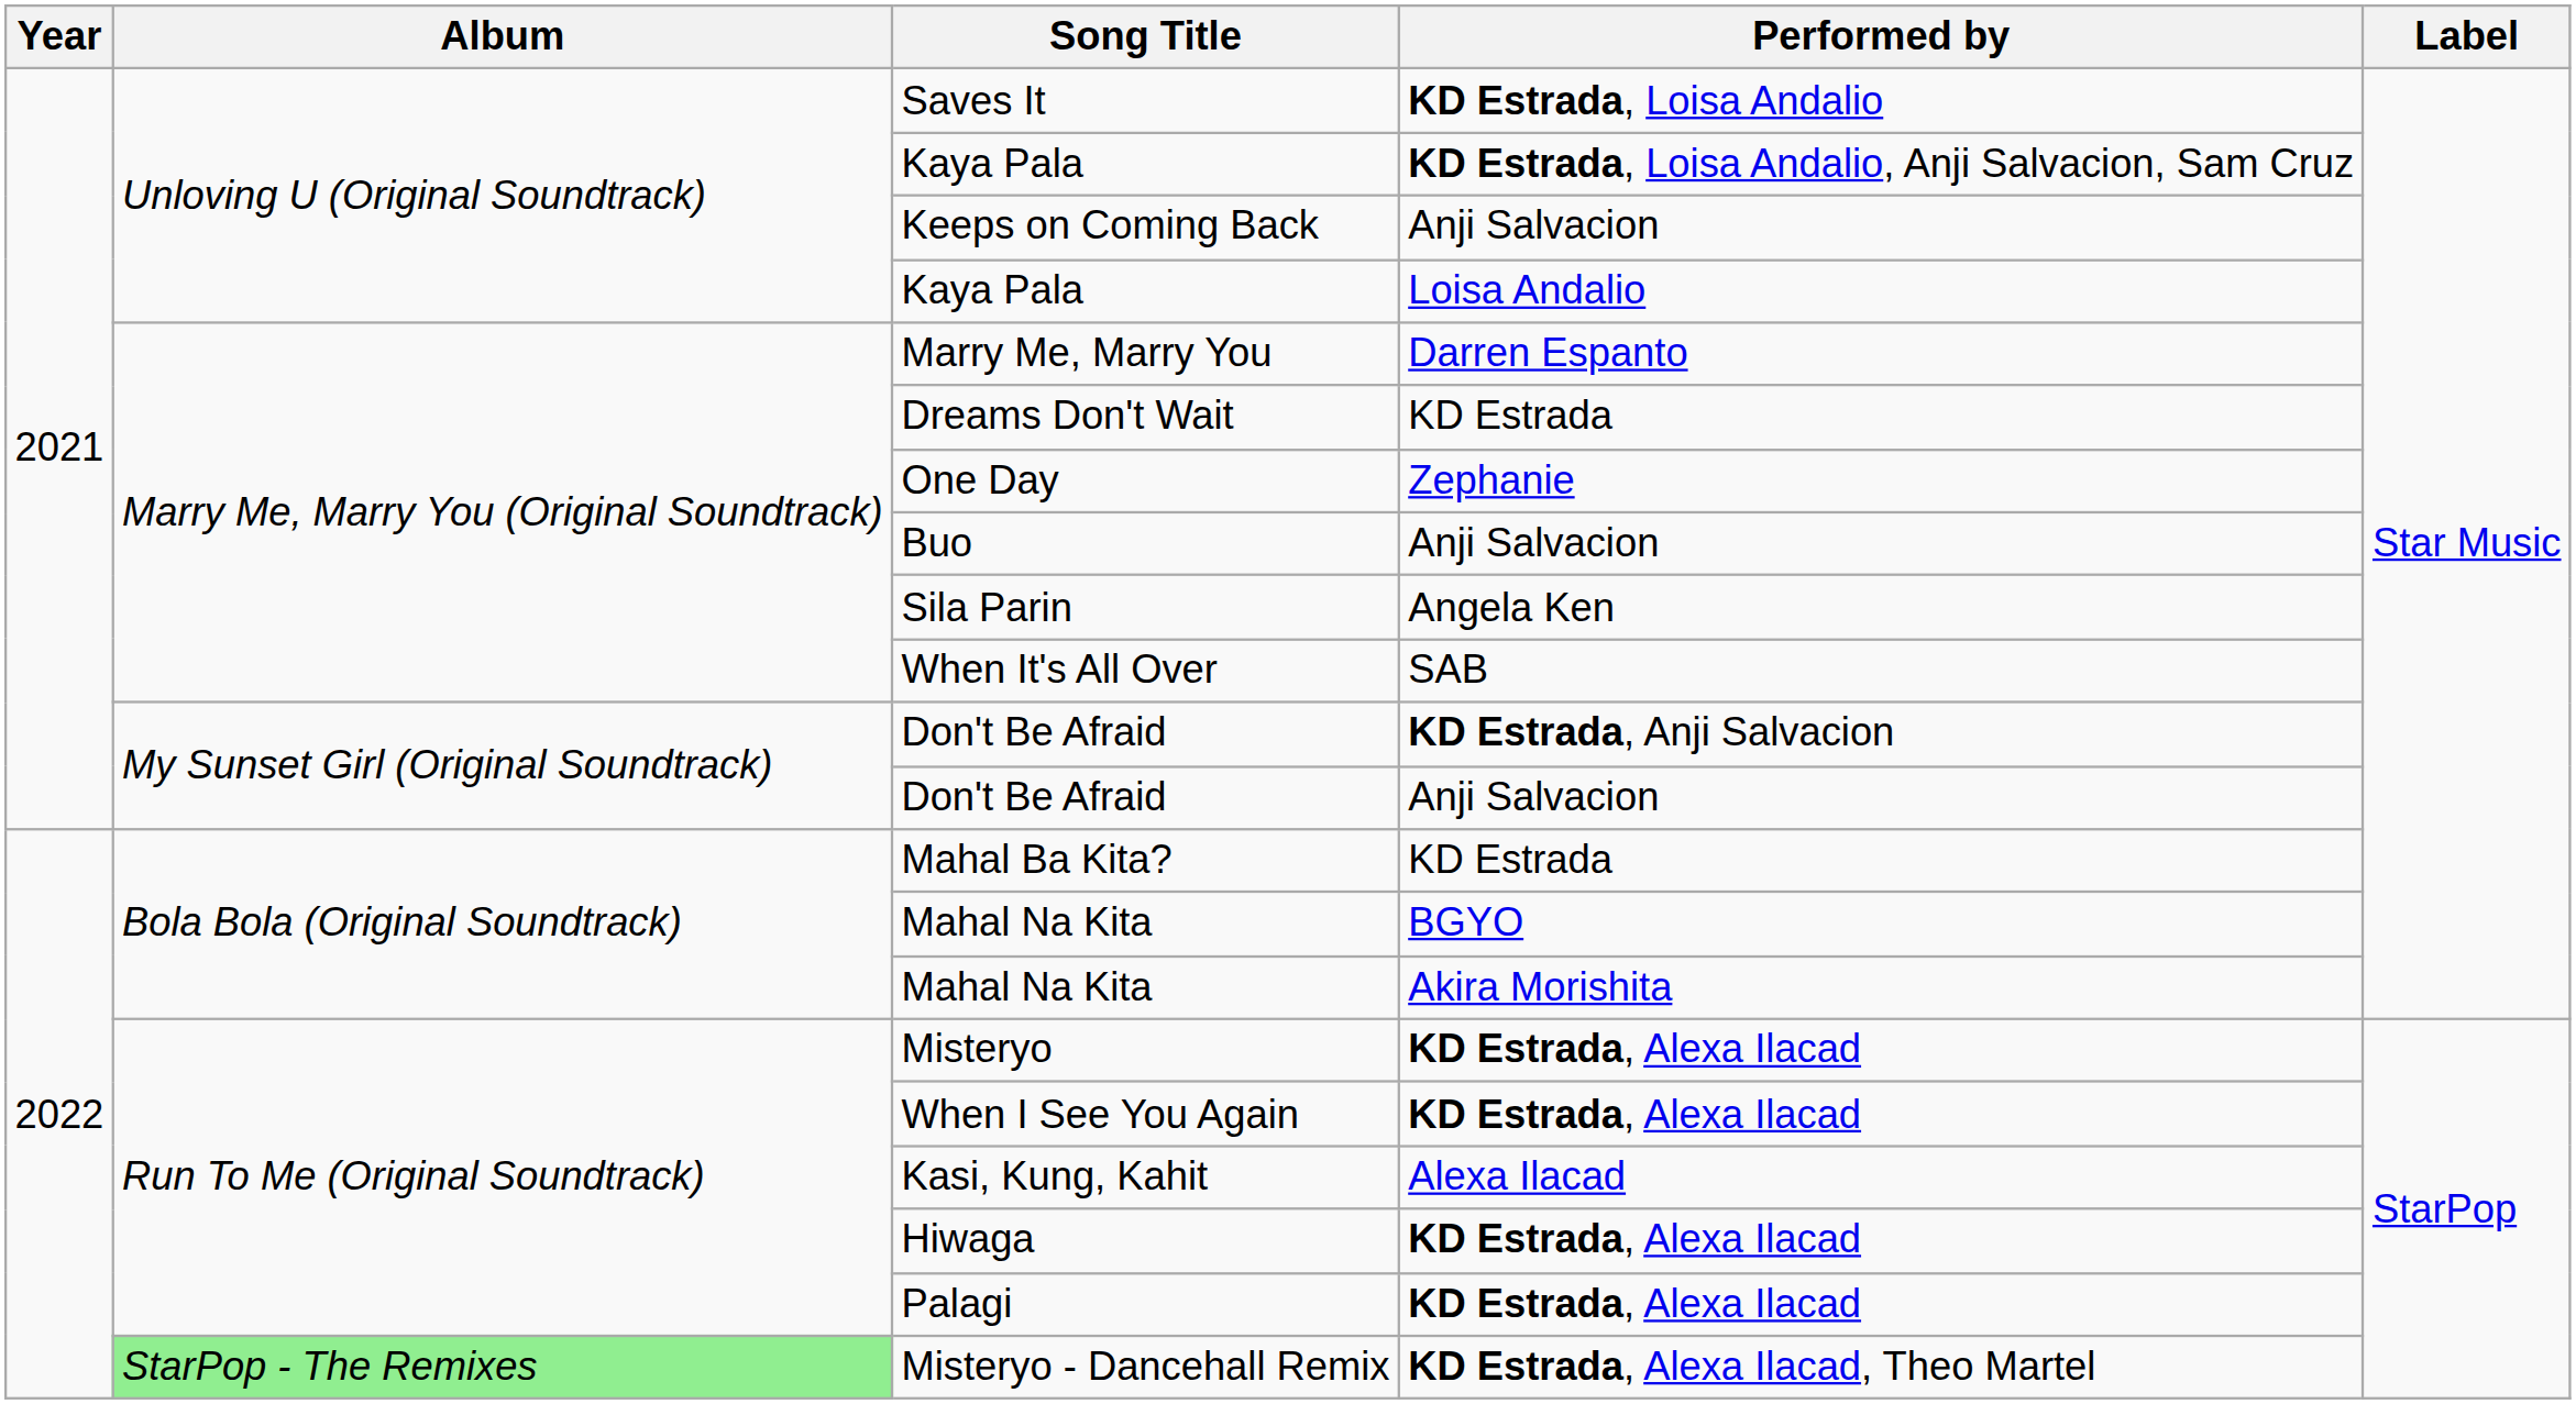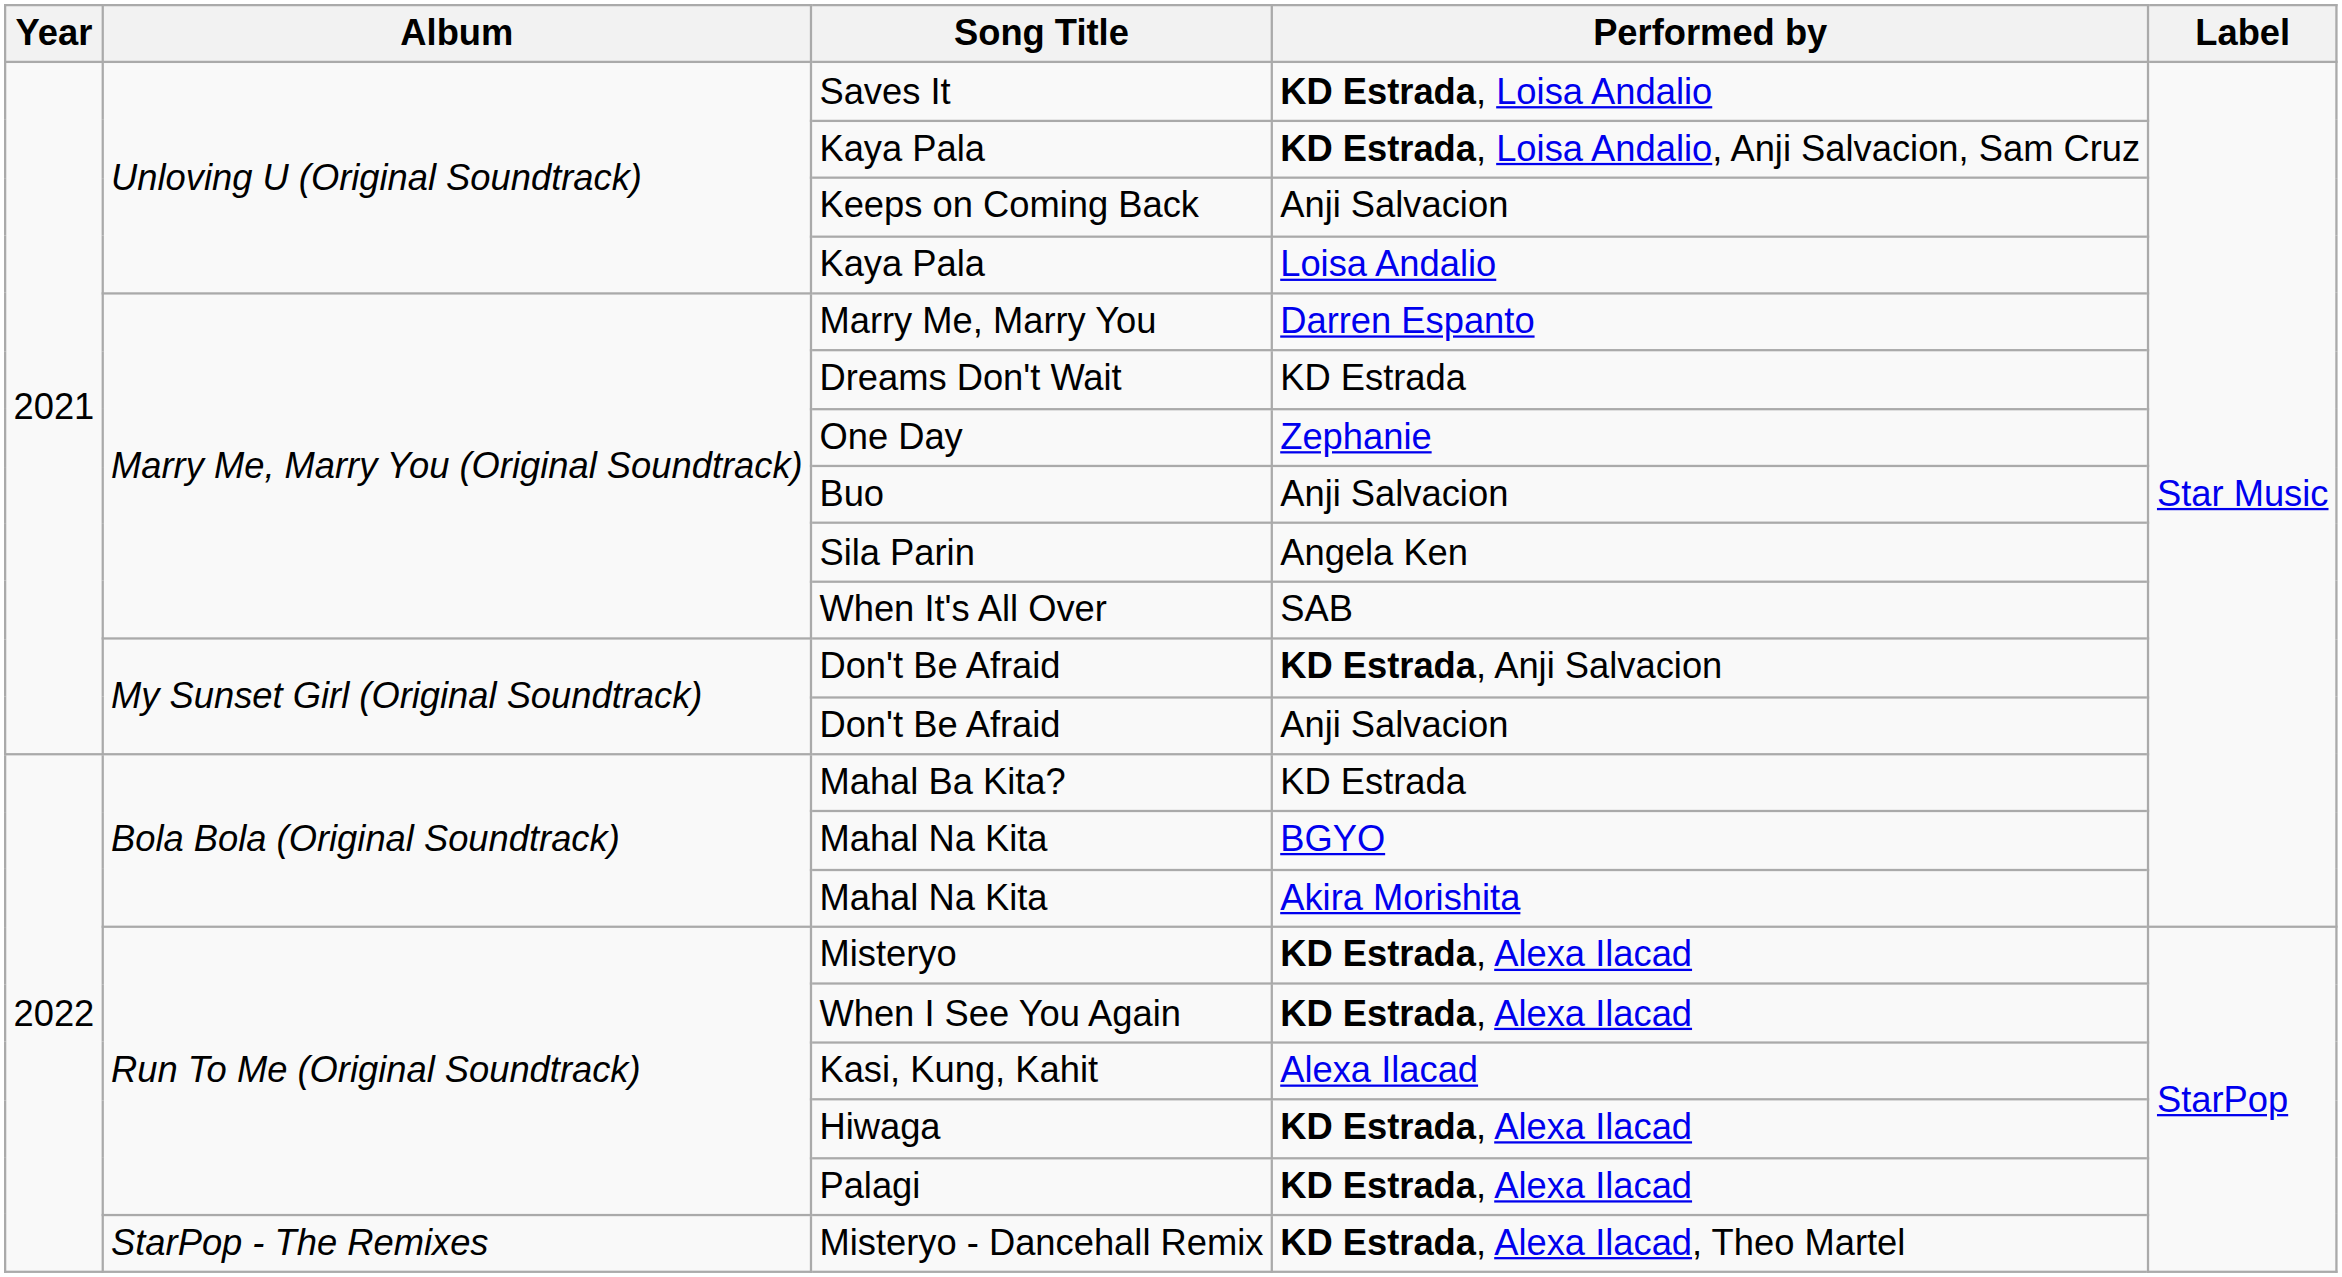Misteryo - Dancehall Remix | Album: lightgreen background -> no background
